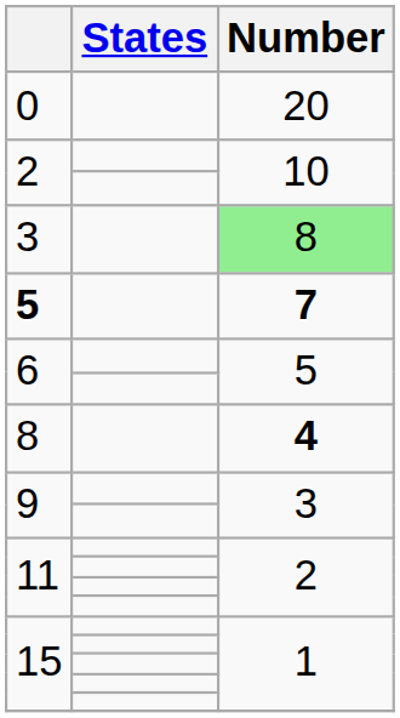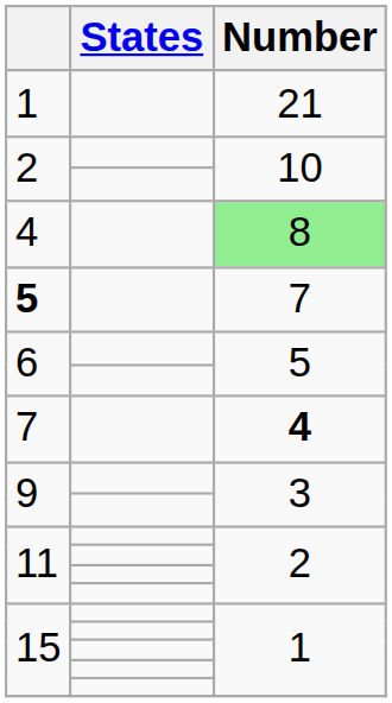row 2 | column 1: 0 -> 1
row 2 | Number: 20 -> 21
row 5 | column 1: 3 -> 4
row 6 | Number: bold -> normal
row 9 | column 1: 8 -> 7
